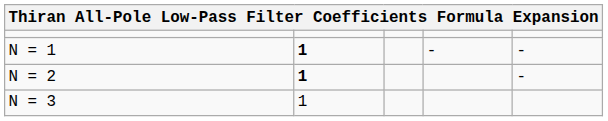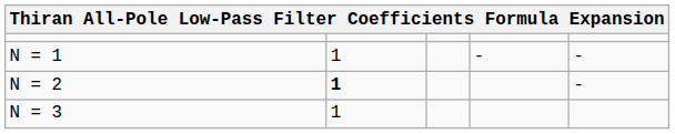N = 1 | column 2: bold -> normal
